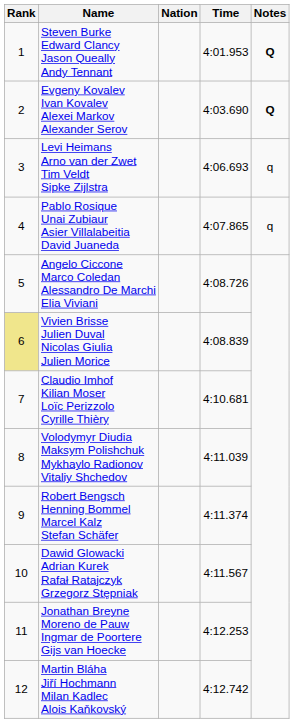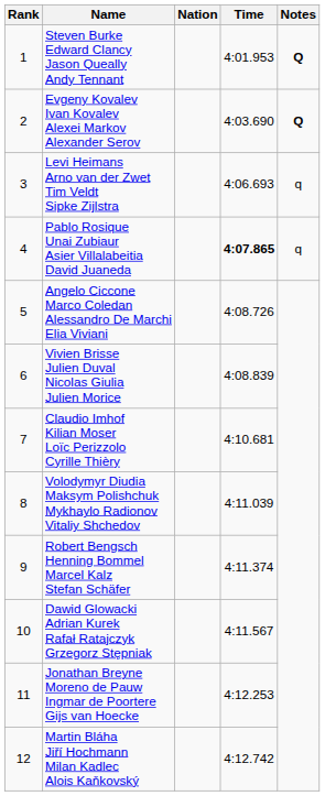Pablo Rosique Unai Zubiaur Asier Villalabeitia David Juaneda | Time: normal -> bold
Vivien Brisse Julien Duval Nicolas Giulia Julien Morice | Rank: khaki background -> no background
